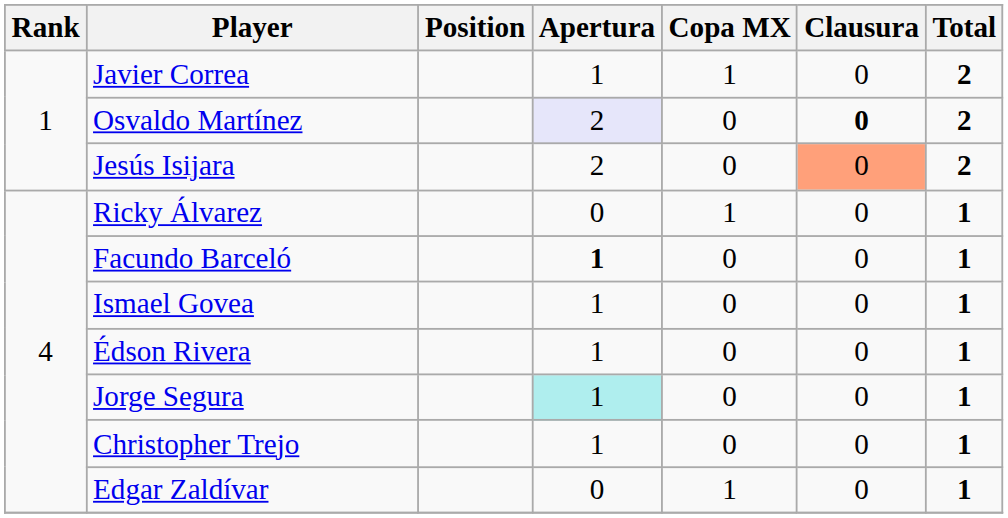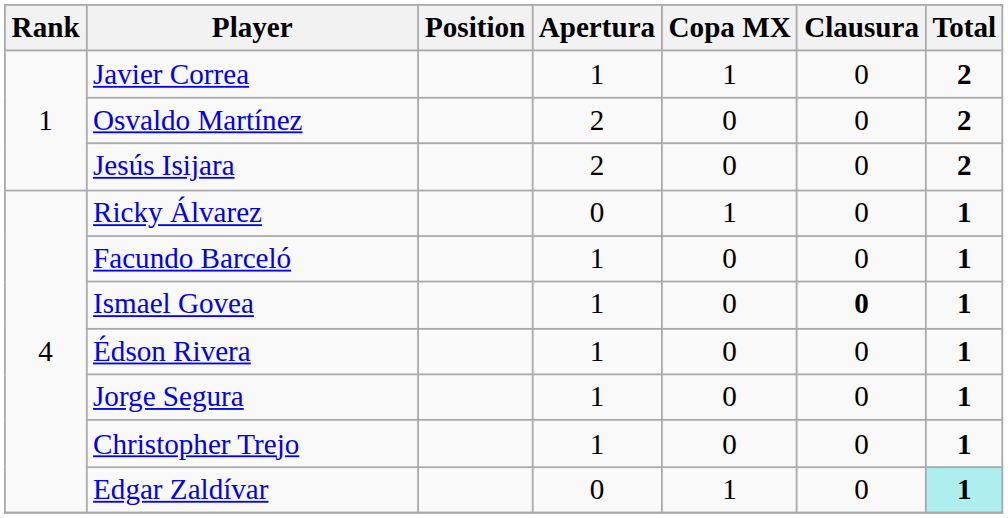Osvaldo Martínez | Apertura: lavender background -> no background
Osvaldo Martínez | Clausura: bold -> normal
Jesús Isijara | Clausura: lightsalmon background -> no background
Facundo Barceló | Apertura: bold -> normal
Ismael Govea | Clausura: normal -> bold
Jorge Segura | Apertura: paleturquoise background -> no background
Edgar Zaldívar | Total: no background -> paleturquoise background
